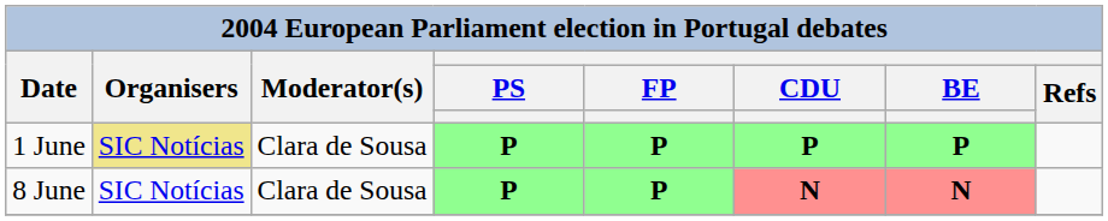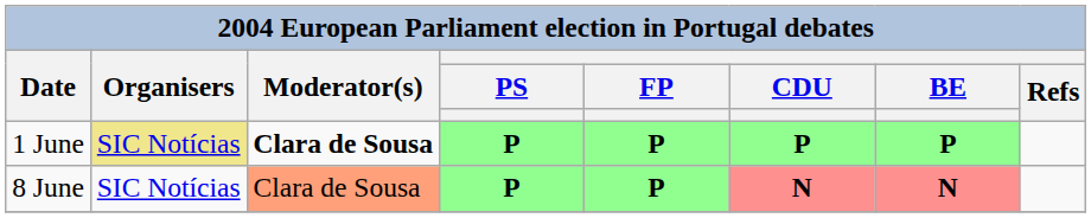1 June | column 3: normal -> bold
8 June | column 3: no background -> lightsalmon background
